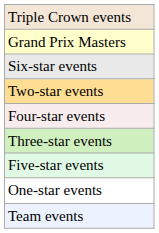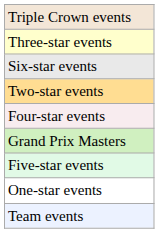row 2 | column 1: Grand Prix Masters -> Three-star events
row 6 | column 1: Three-star events -> Grand Prix Masters
